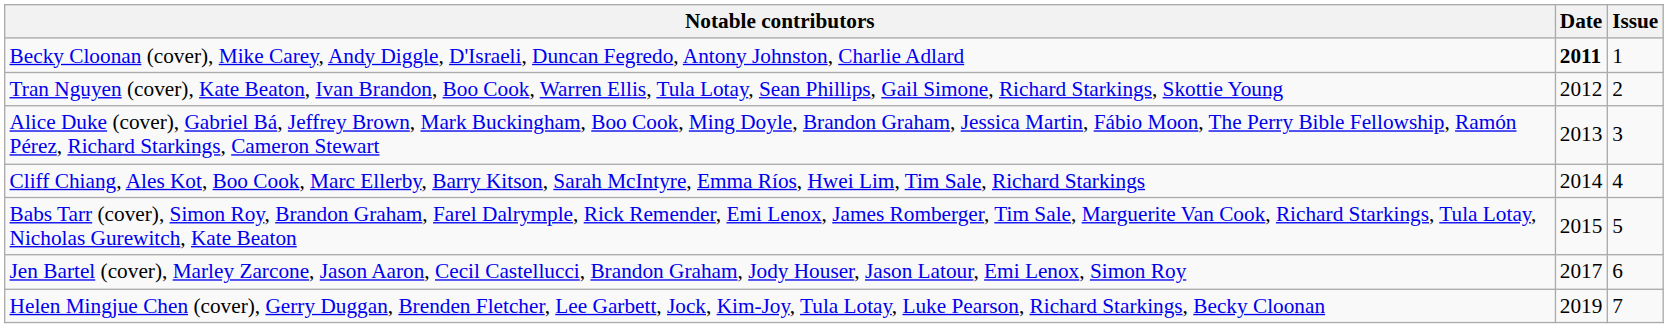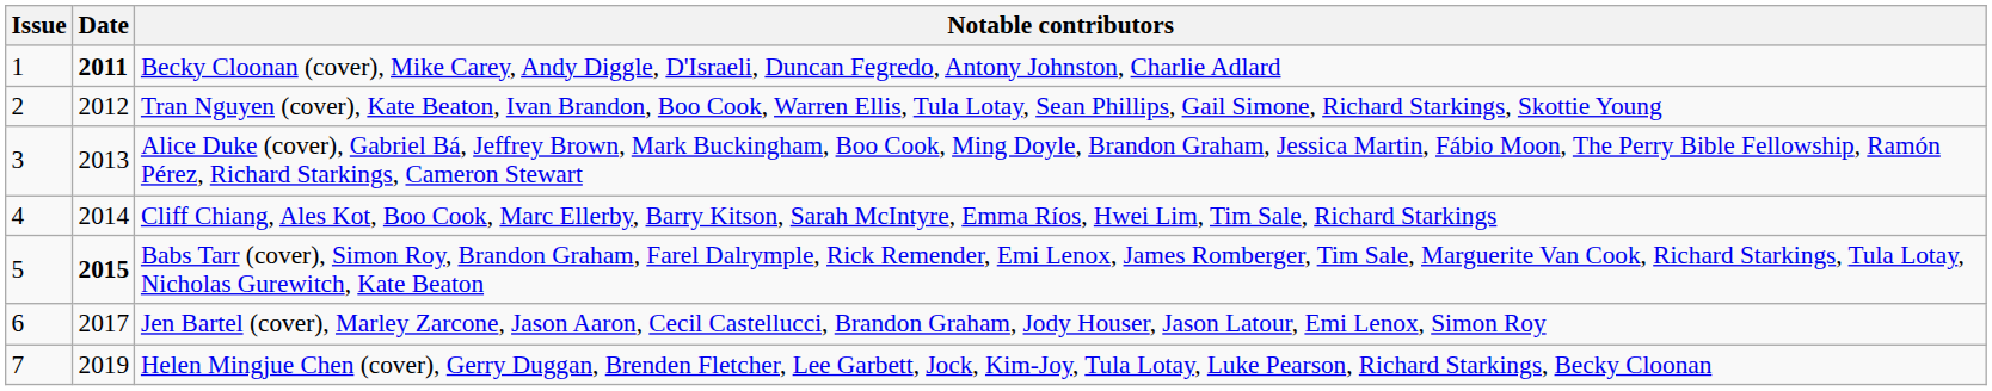columns swapped: Issue <-> Notable contributors
row 6 | Date: normal -> bold
